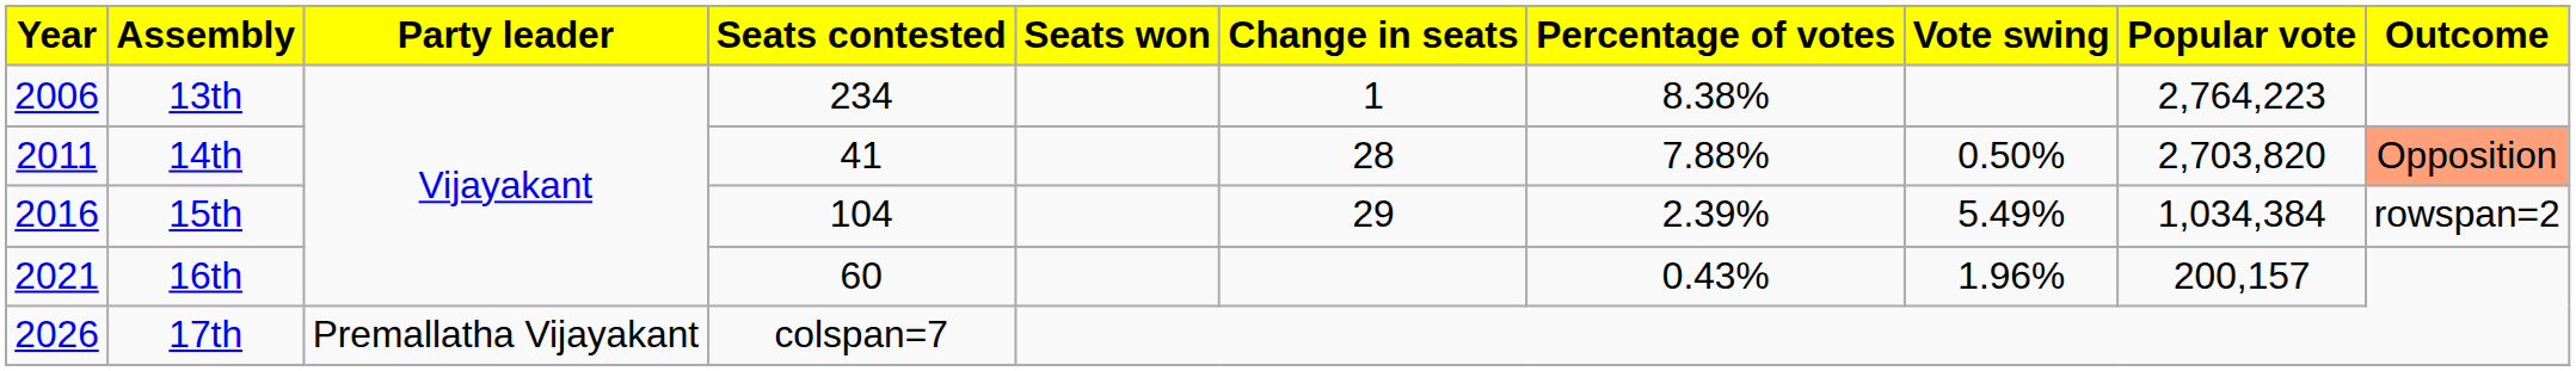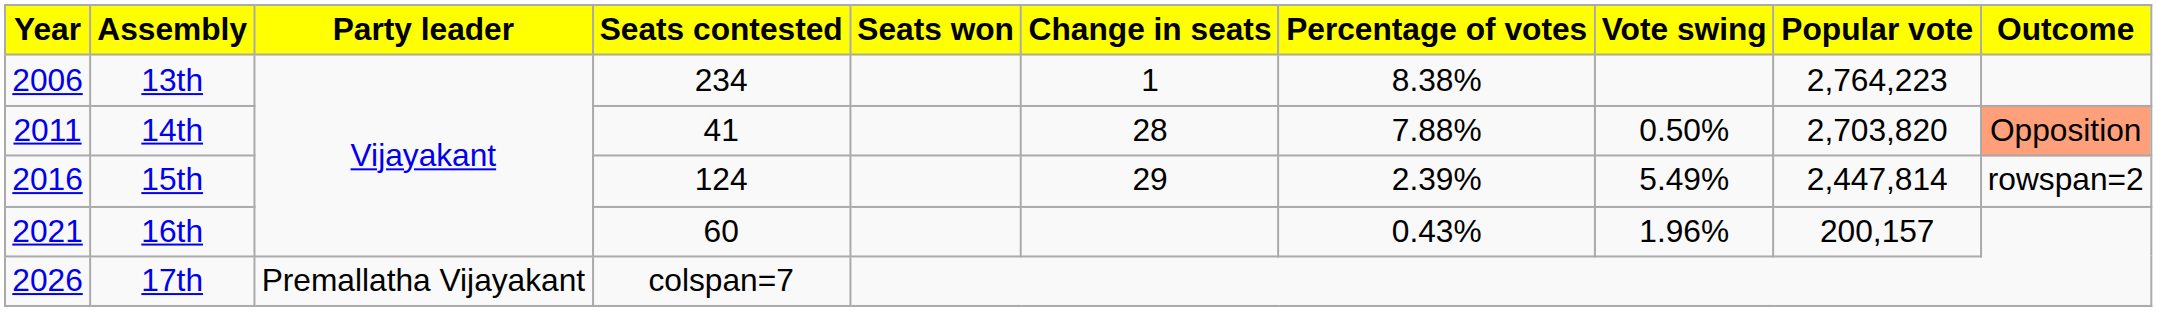15th | Seats contested: 104 -> 124
15th | Popular vote: 1,034,384 -> 2,447,814
